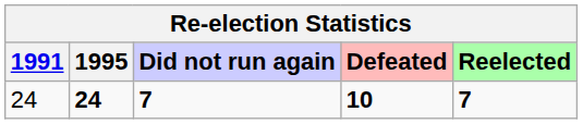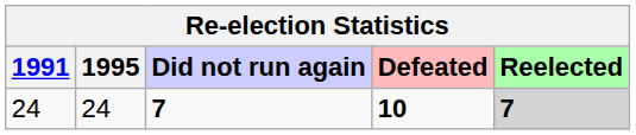row 3 | 1995: bold -> normal
row 3 | Reelected: no background -> lightgrey background
